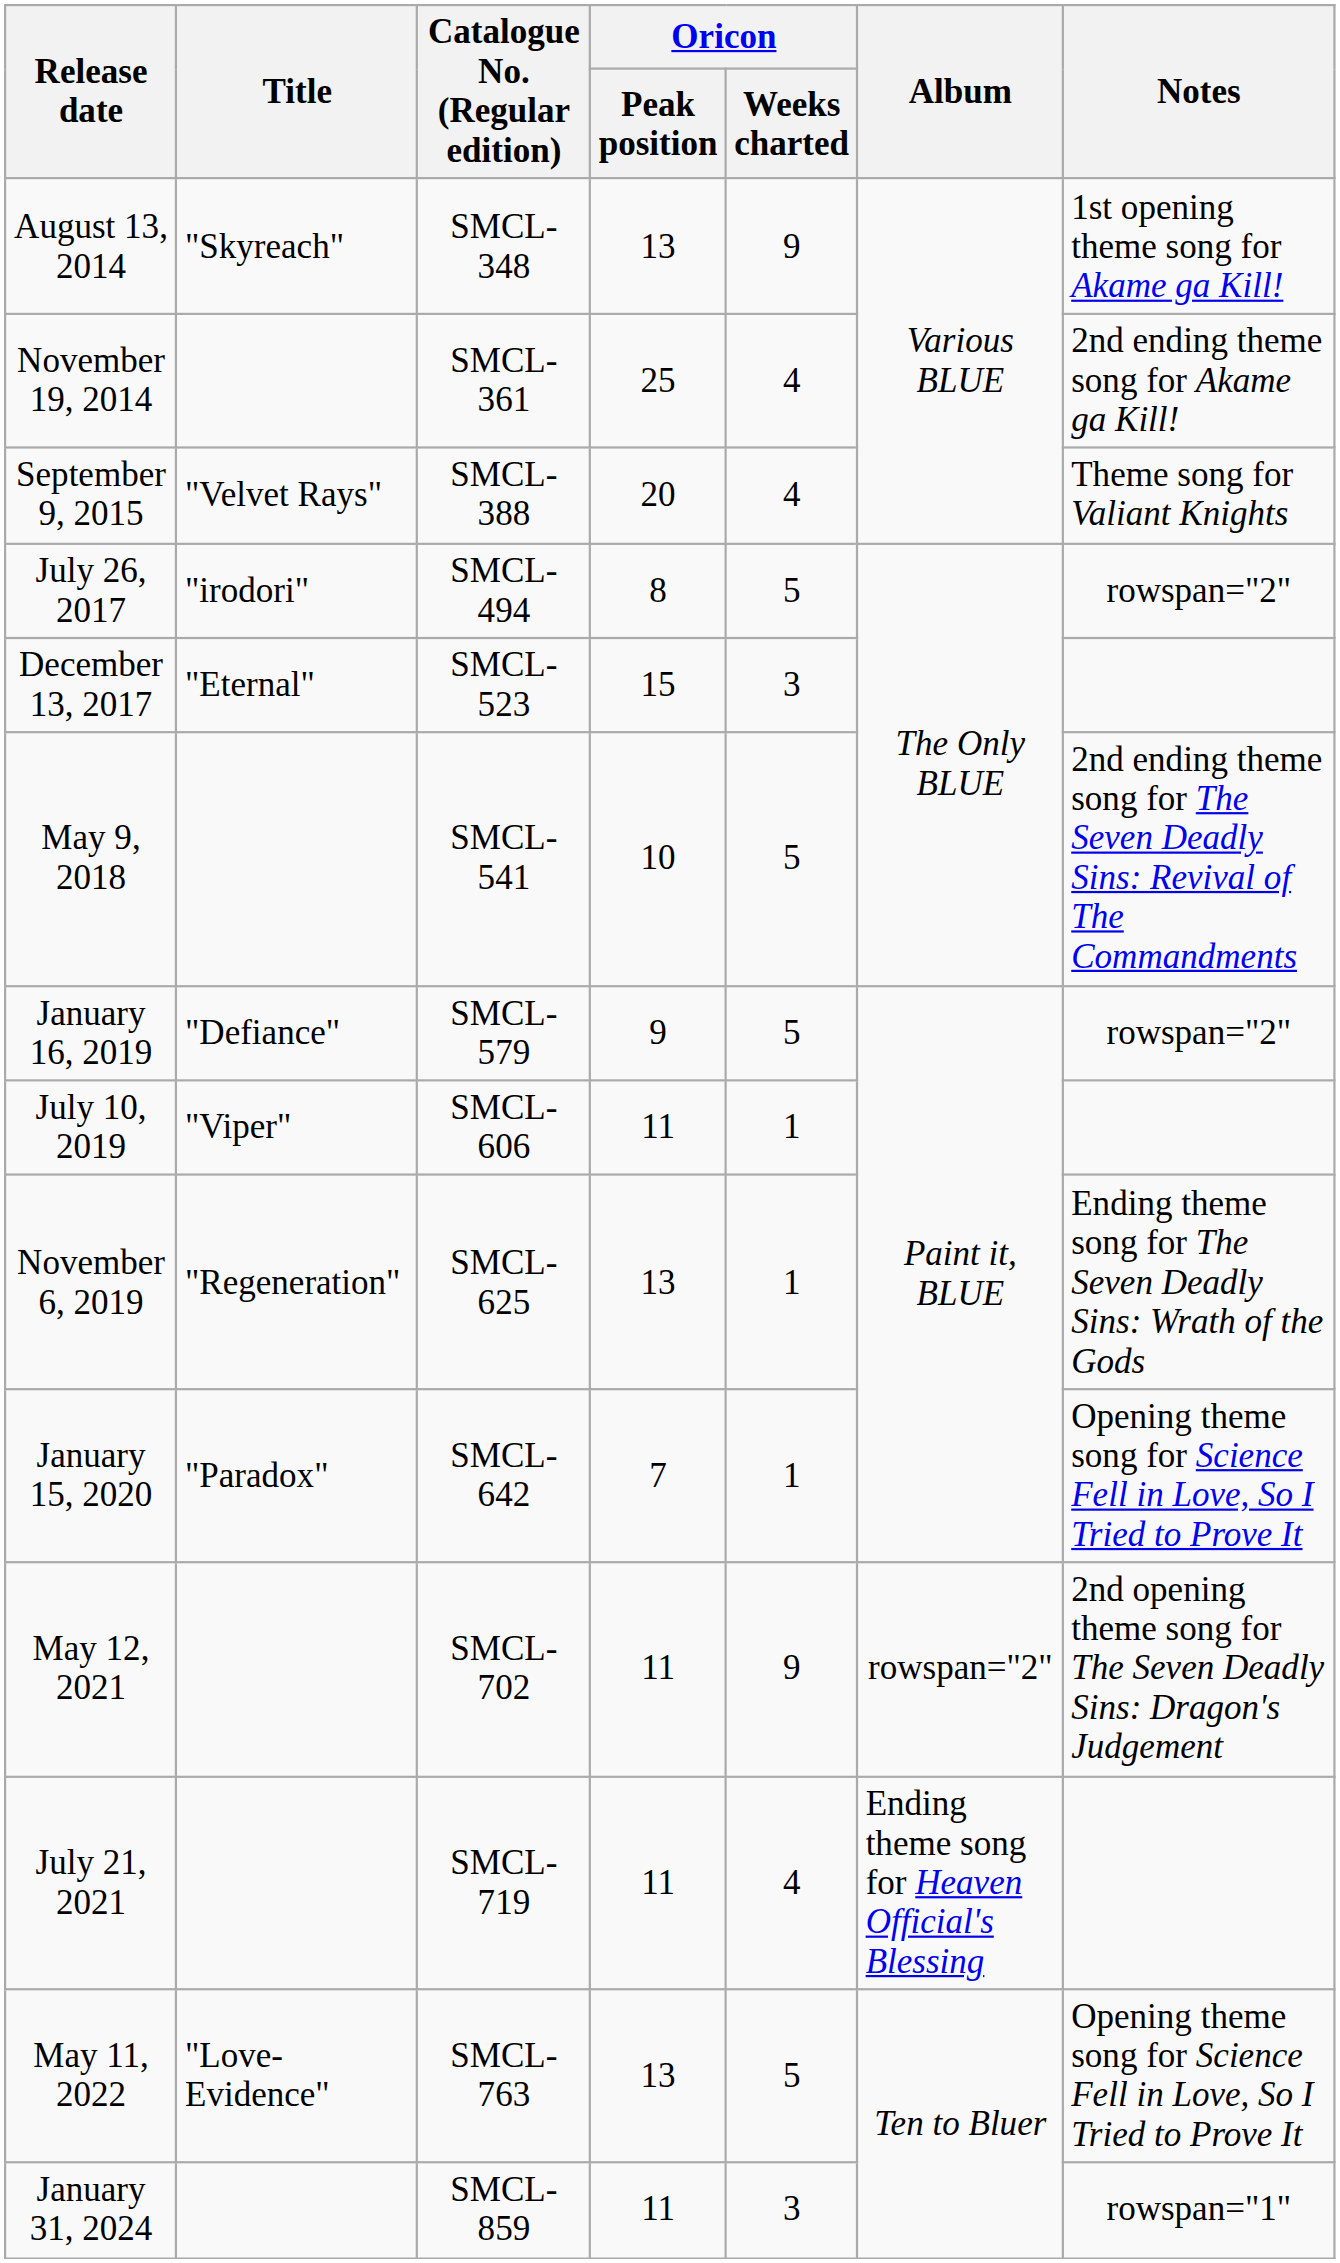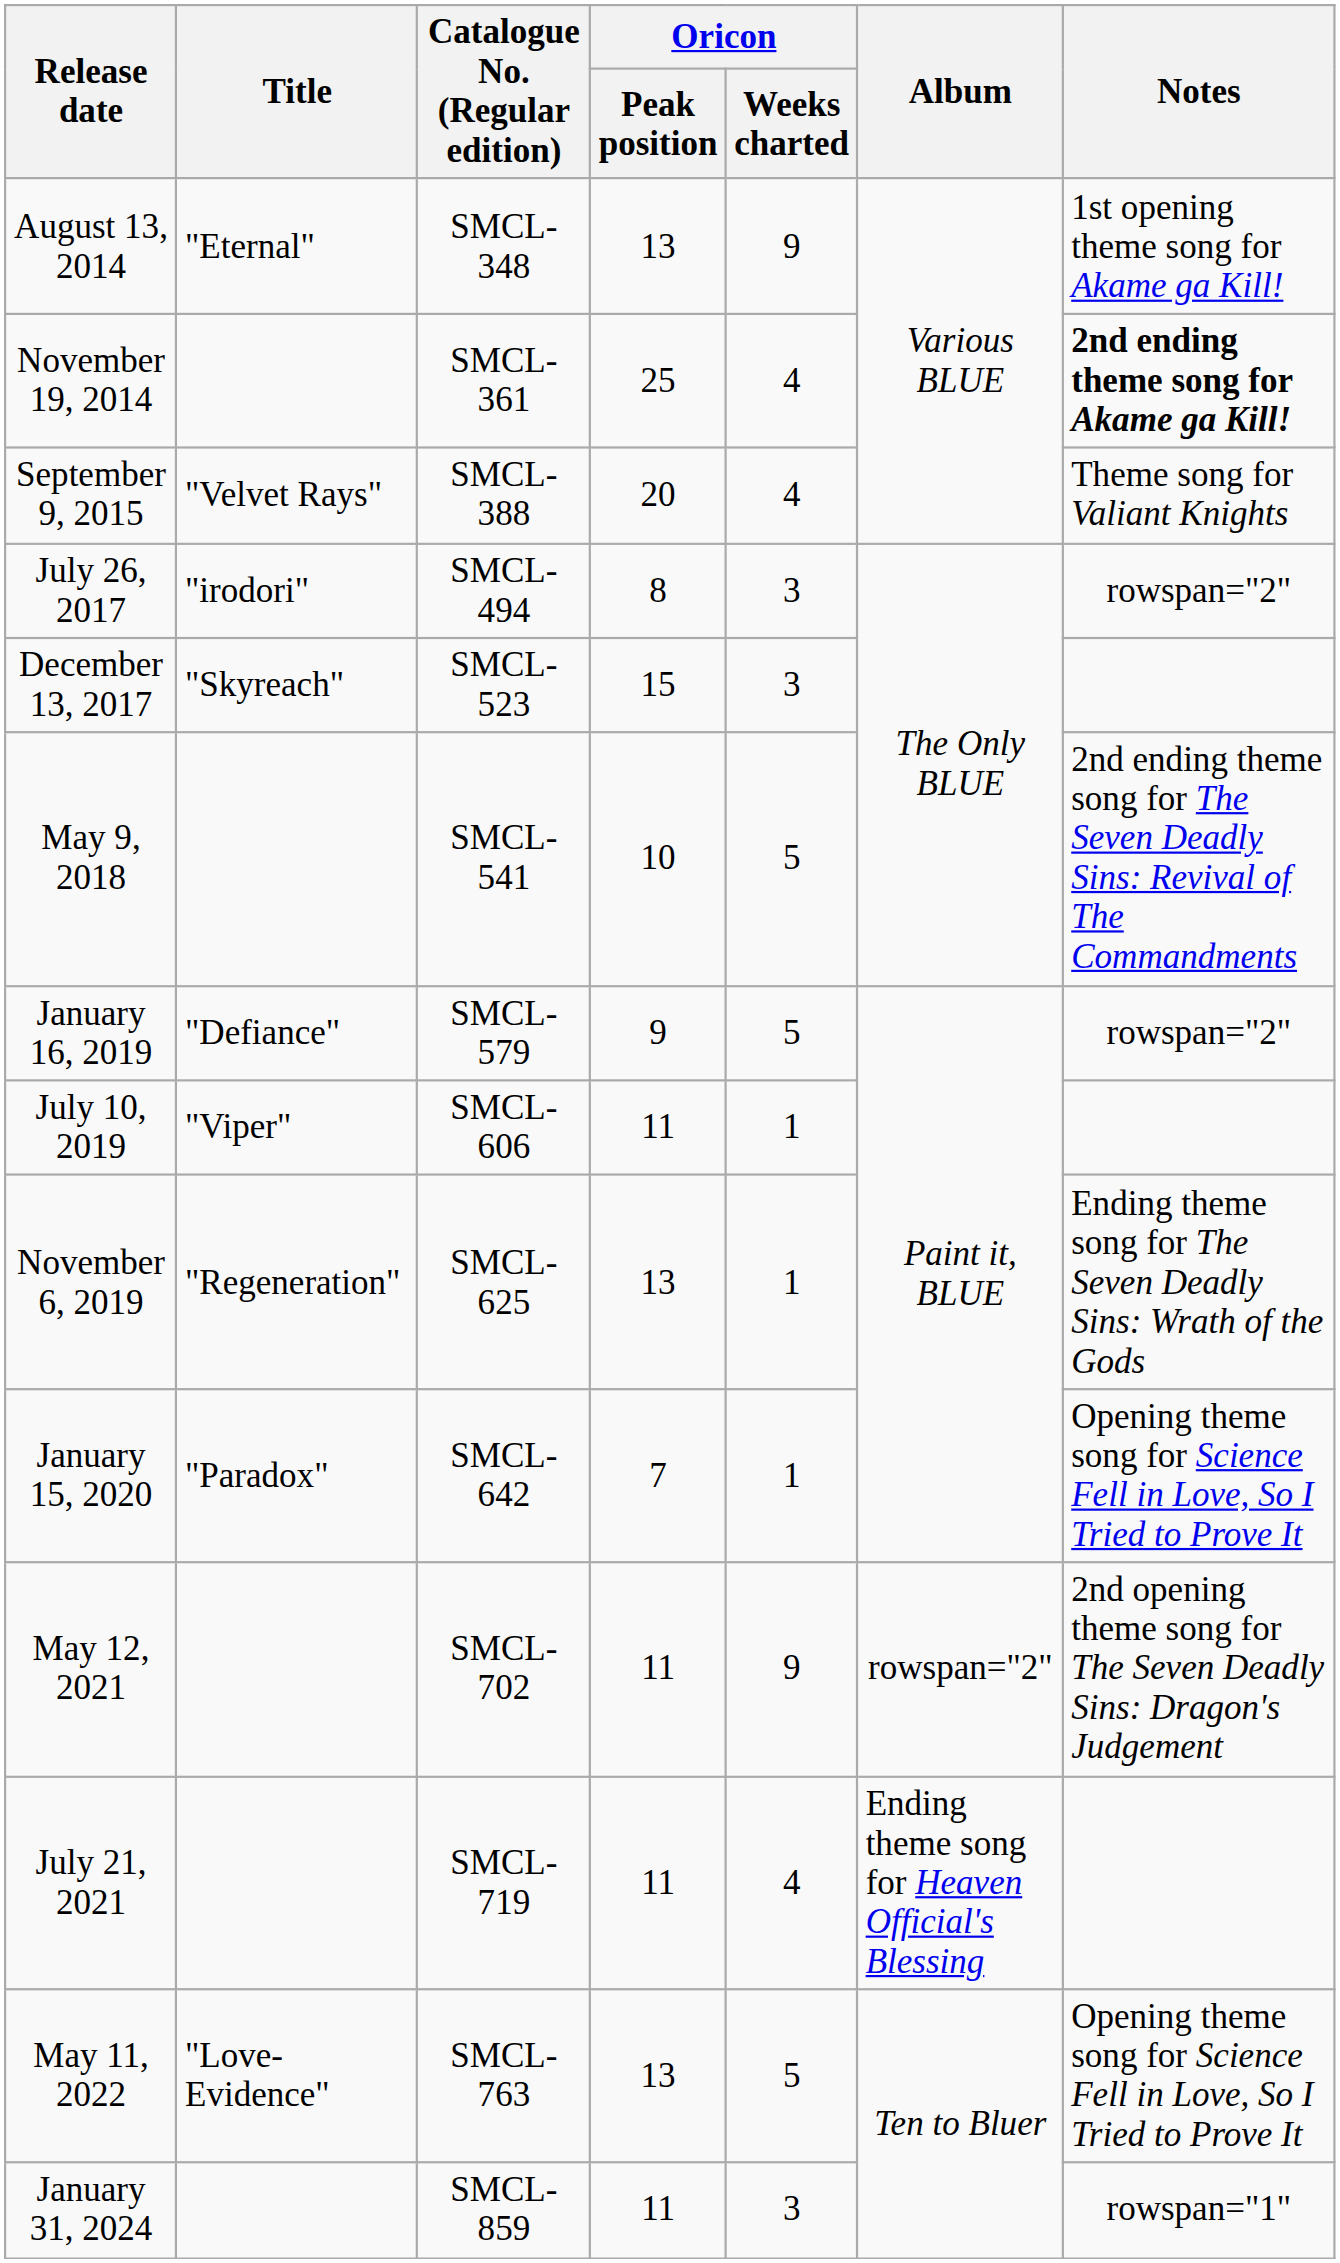August 13, 2014 | Title: "Skyreach" -> "Eternal"
November 19, 2014 | Notes: normal -> bold
July 26, 2017 | Oricon / Weeks charted: 5 -> 3
December 13, 2017 | Title: "Eternal" -> "Skyreach"
